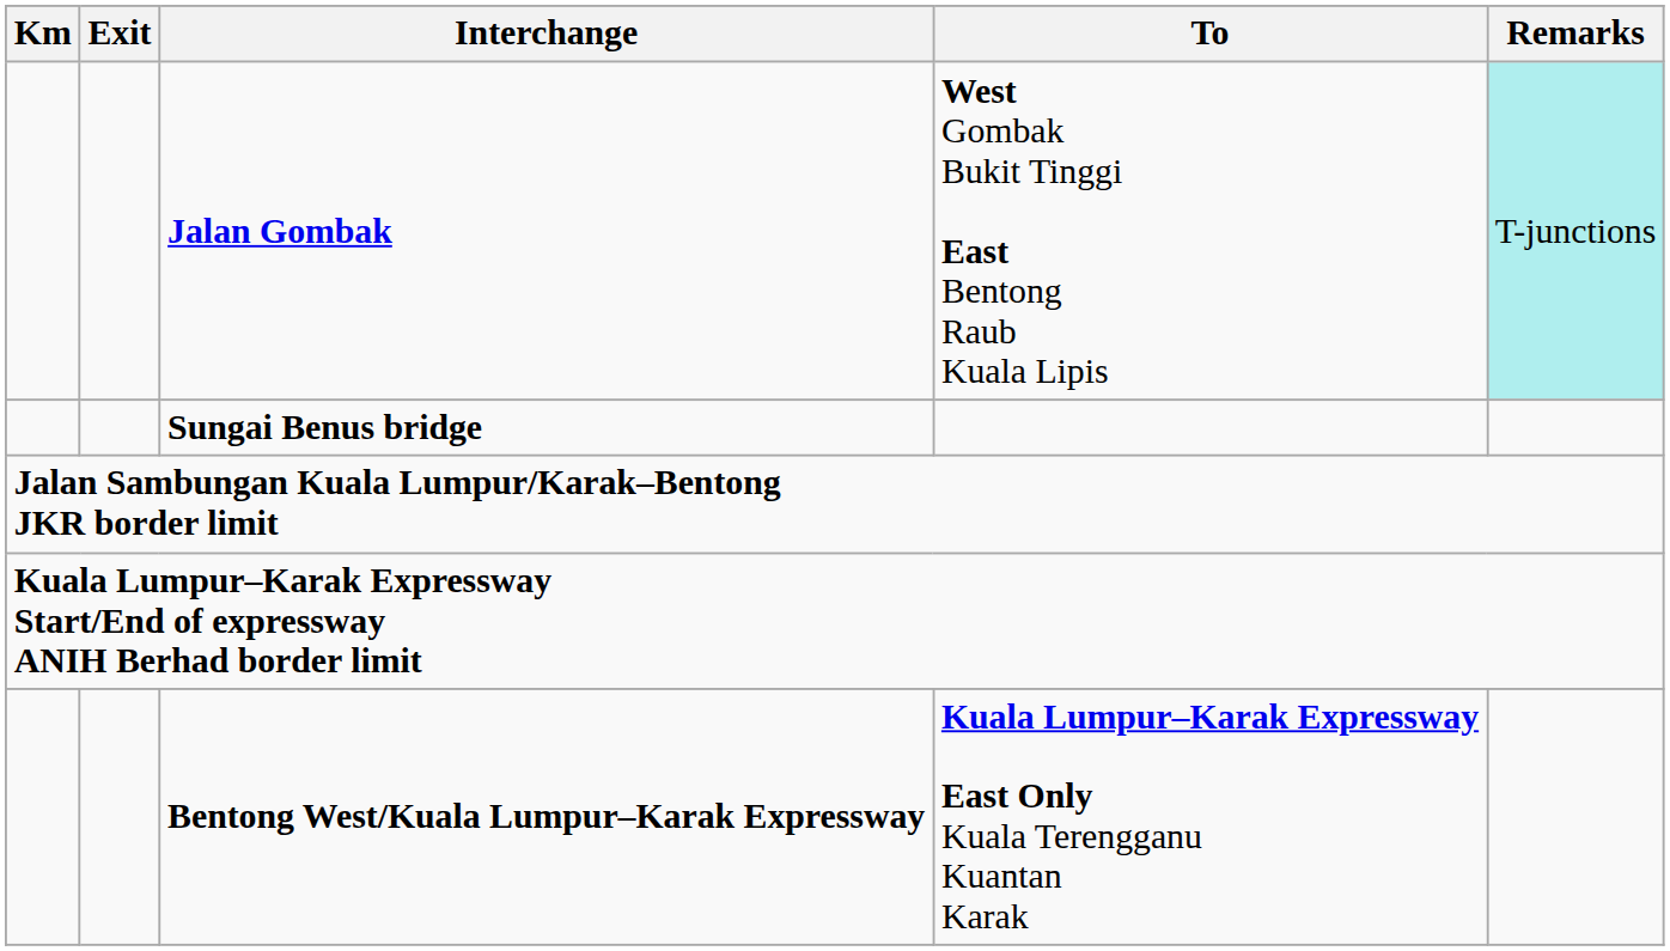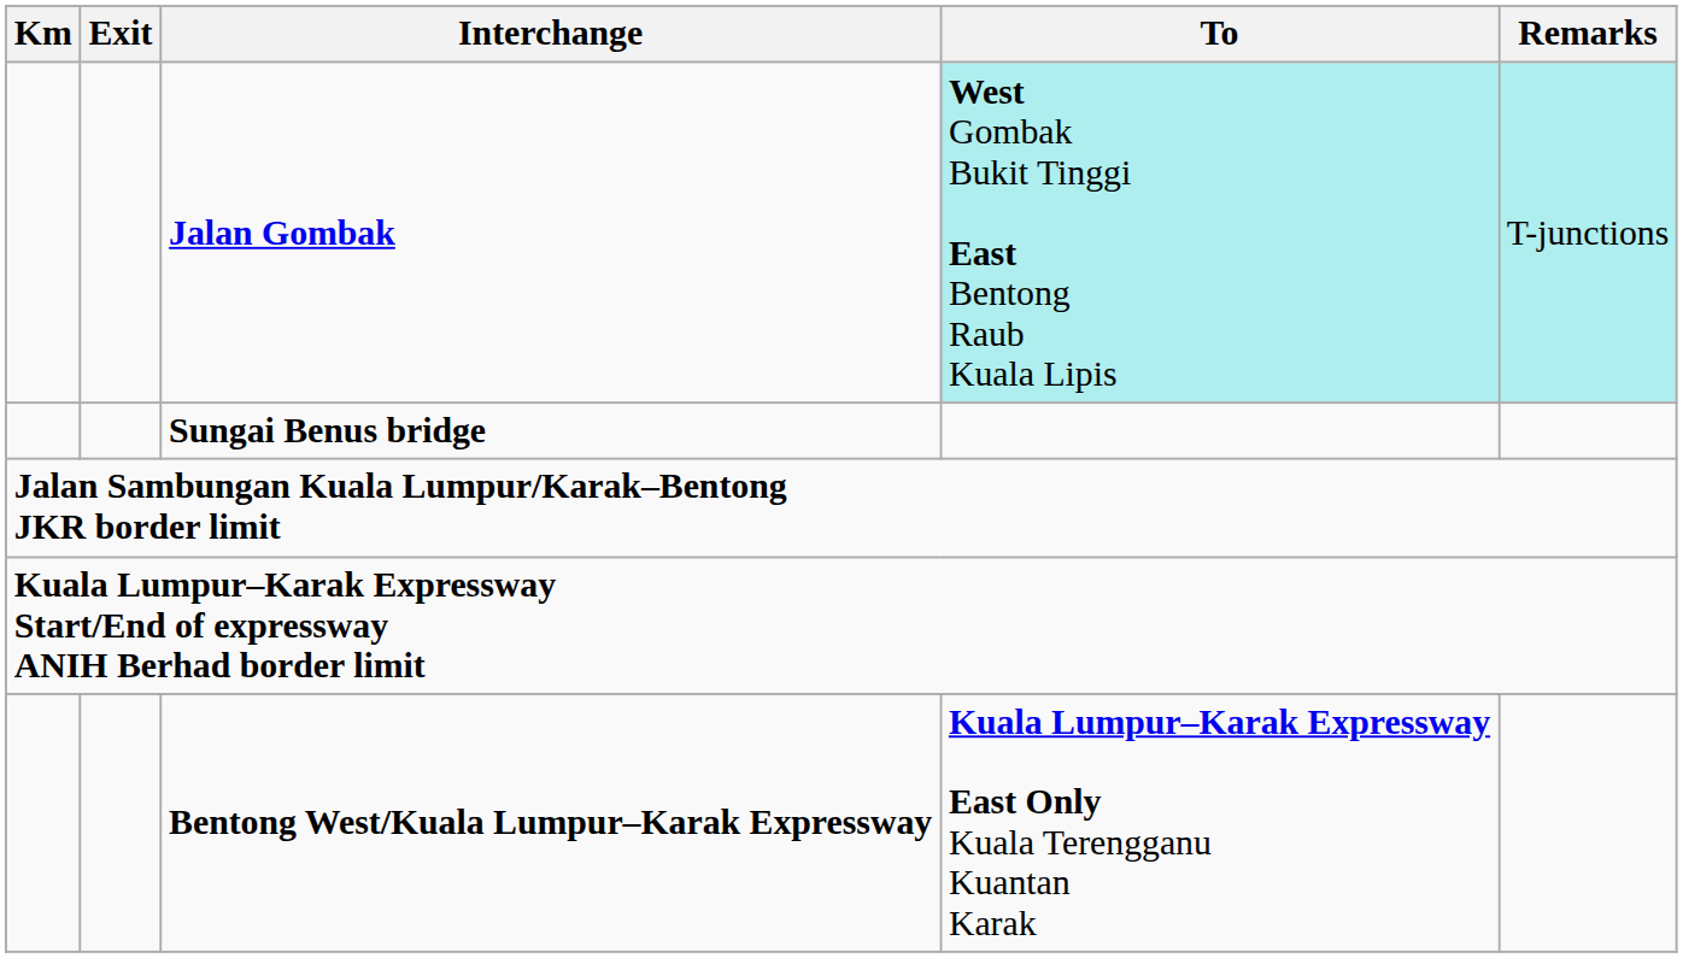Jalan Gombak | To: no background -> paleturquoise background
